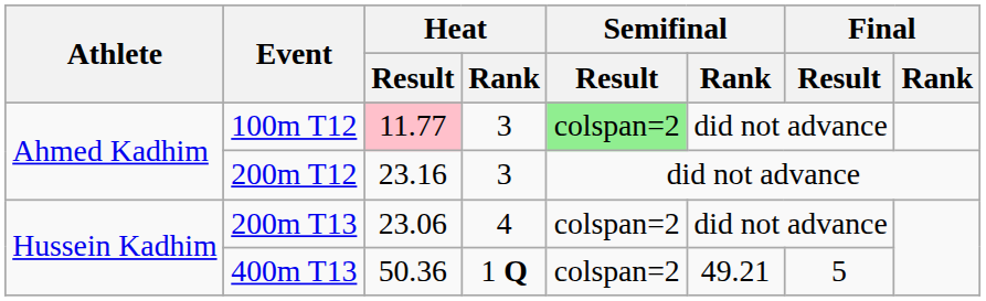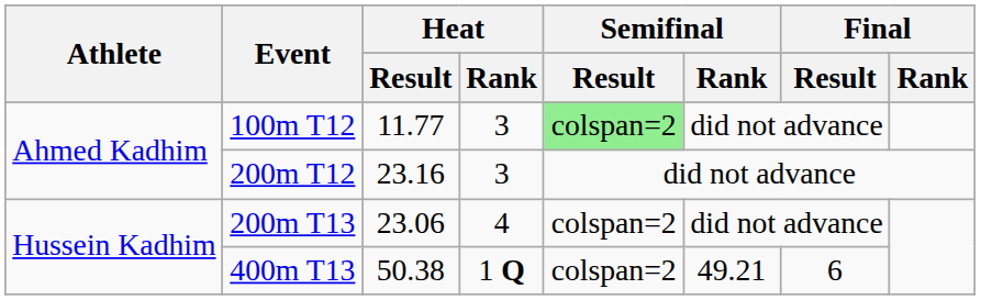100m T12 | Heat / Result: pink background -> no background
400m T13 | Heat / Result: 50.36 -> 50.38
400m T13 | Final / Result: 5 -> 6
